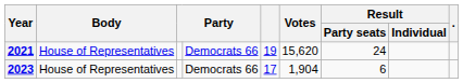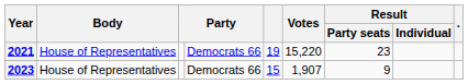2021 | Votes: 15,620 -> 15,220
2021 | Result / Party seats: 24 -> 23
2023 | column 5: 17 -> 15
2023 | Votes: 1,904 -> 1,907
2023 | Result / Party seats: 6 -> 9
